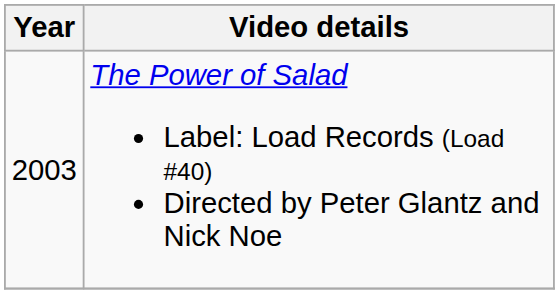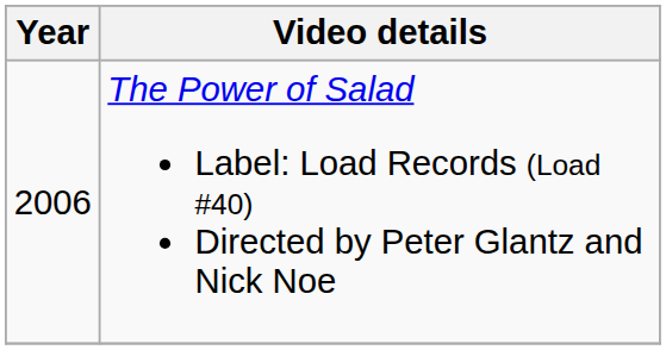row 2 | Year: 2003 -> 2006
